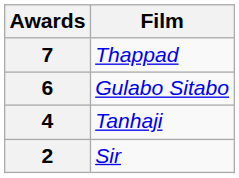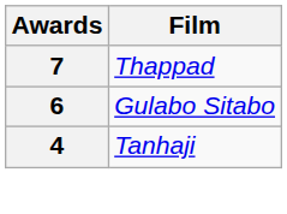- row: 2 | Sir
